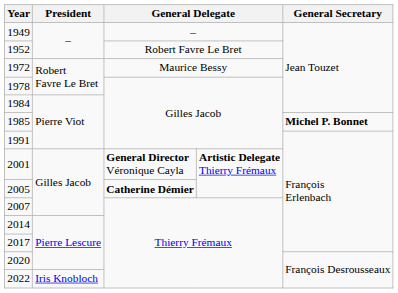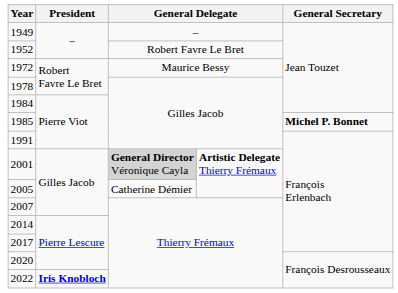2001 | column 3: no background -> lightgrey background
2005 | column 3: bold -> normal
2022 | President: normal -> bold
